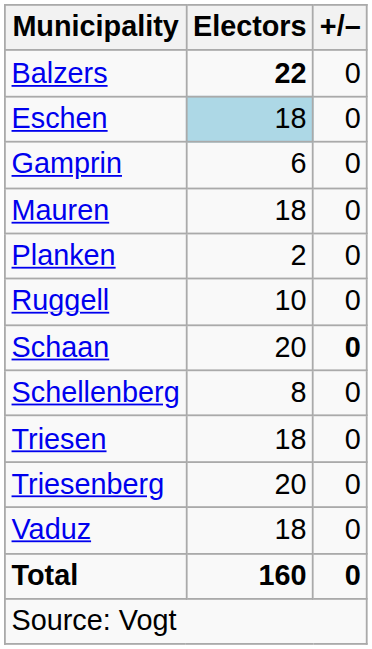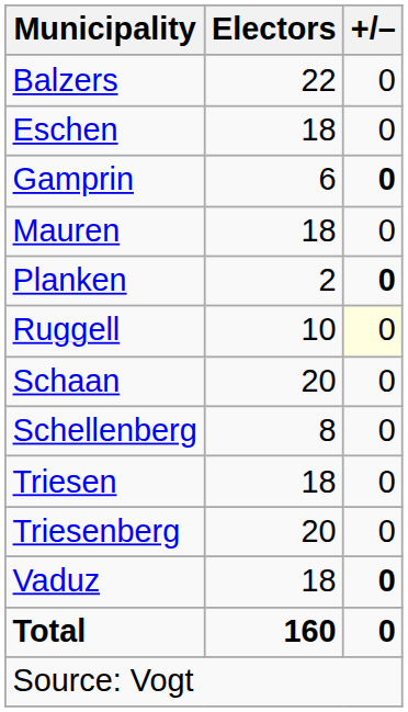Balzers | Electors: bold -> normal
Eschen | Electors: lightblue background -> no background
Gamprin | +/–: normal -> bold
Planken | +/–: normal -> bold
Ruggell | +/–: no background -> lightyellow background
Schaan | +/–: bold -> normal
Vaduz | +/–: normal -> bold
